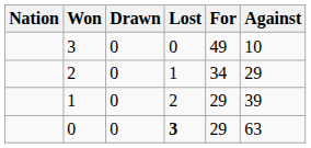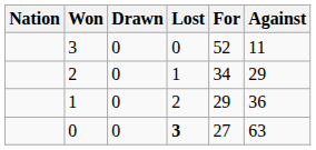row 2 | For: 49 -> 52
row 2 | Against: 10 -> 11
row 4 | Against: 39 -> 36
row 5 | For: 29 -> 27
